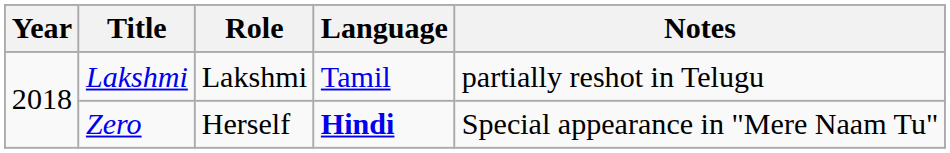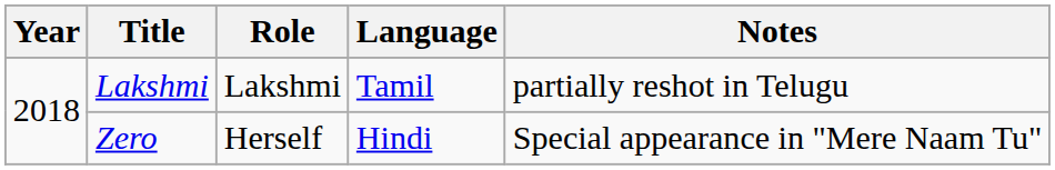Zero | Language: bold -> normal
